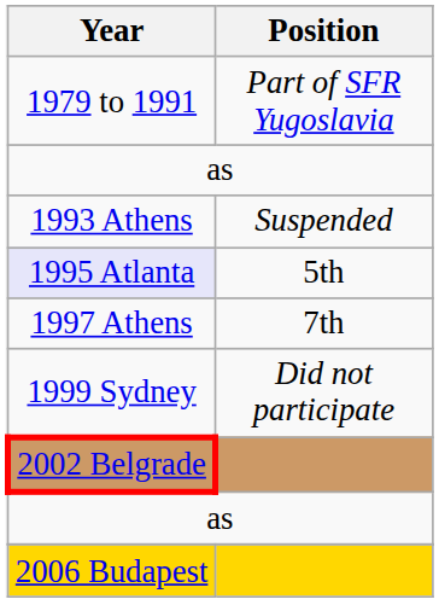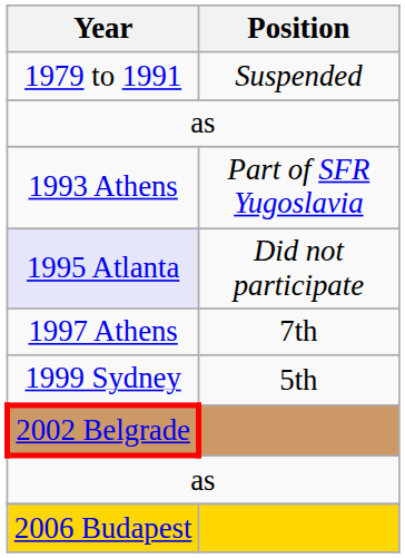row 2 | Position: Part of SFR Yugoslavia -> Suspended
row 4 | Position: Suspended -> Part of SFR Yugoslavia
row 5 | Position: 5th -> Did not participate
row 7 | Position: Did not participate -> 5th
